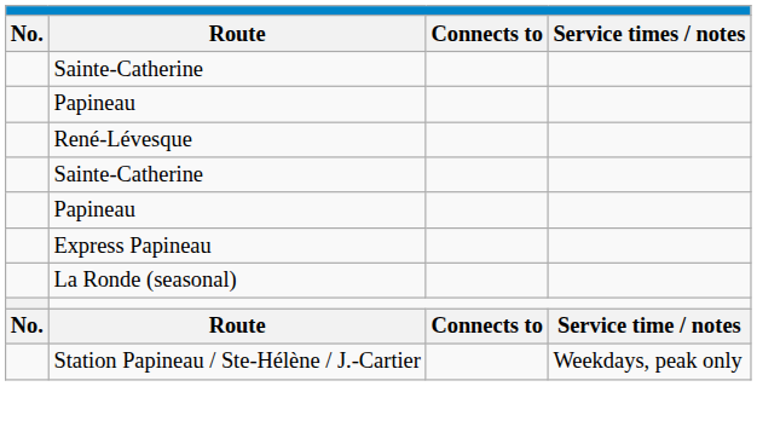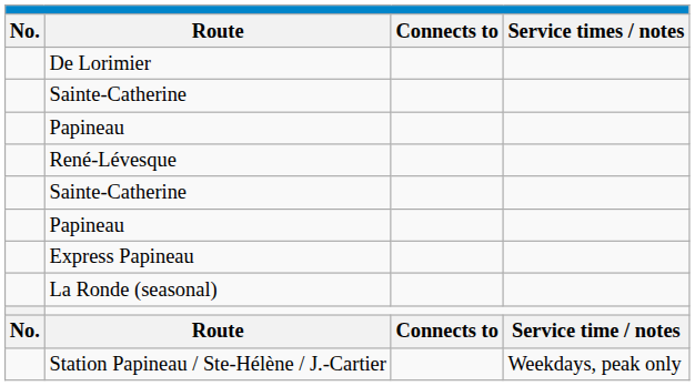+ row: De Lorimier
